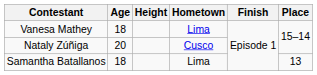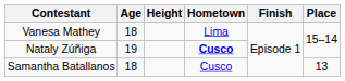Nataly Zúñiga | Age: 20 -> 19
Nataly Zúñiga | Hometown: normal -> bold
Samantha Batallanos | Hometown: Lima -> Cusco
